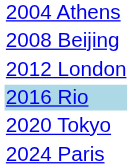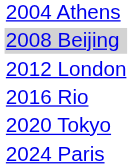2008 Beijing | column 1: no background -> lightgrey background
2016 Rio | column 1: lightblue background -> no background
